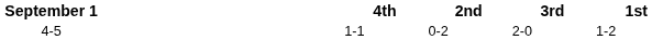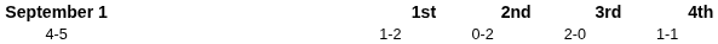columns swapped: 1st <-> 4th
